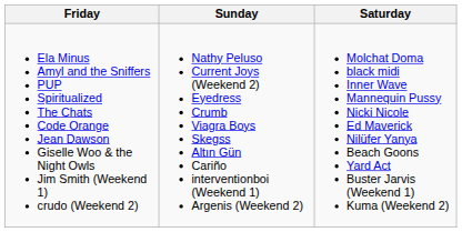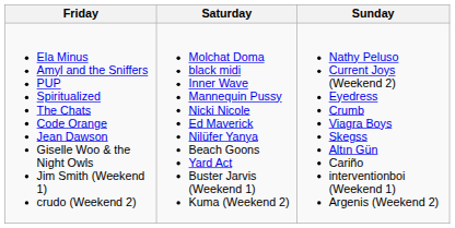columns swapped: Saturday <-> Sunday
